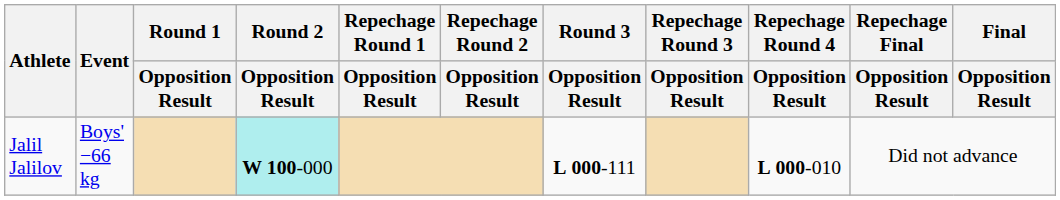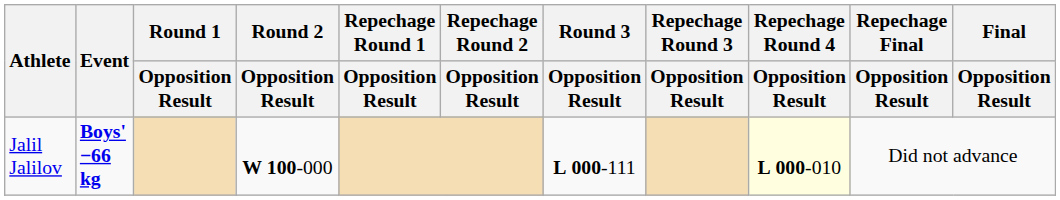Jalil Jalilov | Event: normal -> bold
Jalil Jalilov | Round 2 / Opposition Result: paleturquoise background -> no background
Jalil Jalilov | Repechage Round 4 / Opposition Result: no background -> lightyellow background
